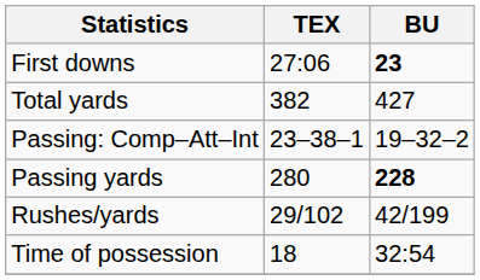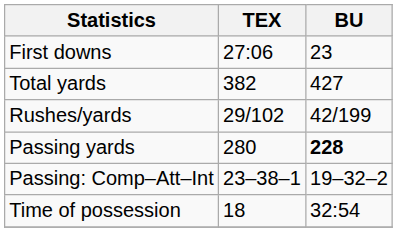First downs | BU: bold -> normal
rows swapped: Rushes/yards <-> Passing: Comp–Att–Int
